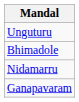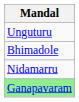row 5 | column 1: no background -> lightgreen background
